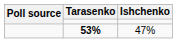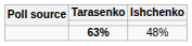row 3 | Tarasenko: 53% -> 63%
row 3 | Ishchenko: 47% -> 48%
